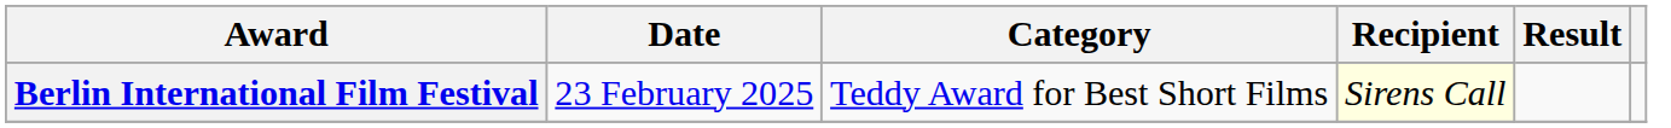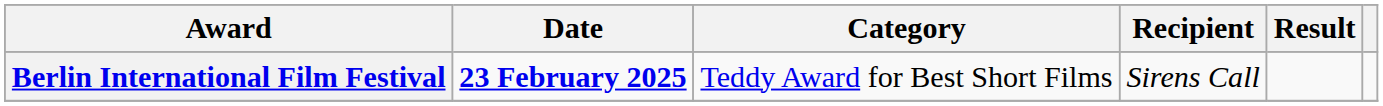Berlin International Film Festival | Date: normal -> bold
Berlin International Film Festival | Recipient: lightyellow background -> no background
